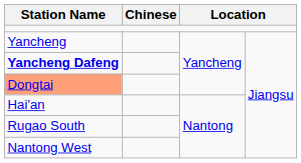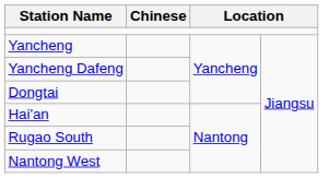Yancheng Dafeng | Station Name: bold -> normal
Dongtai | Station Name: lightsalmon background -> no background
